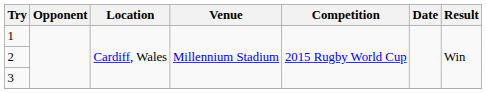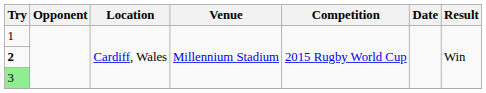2 | Try: normal -> bold
3 | Try: no background -> lightgreen background
